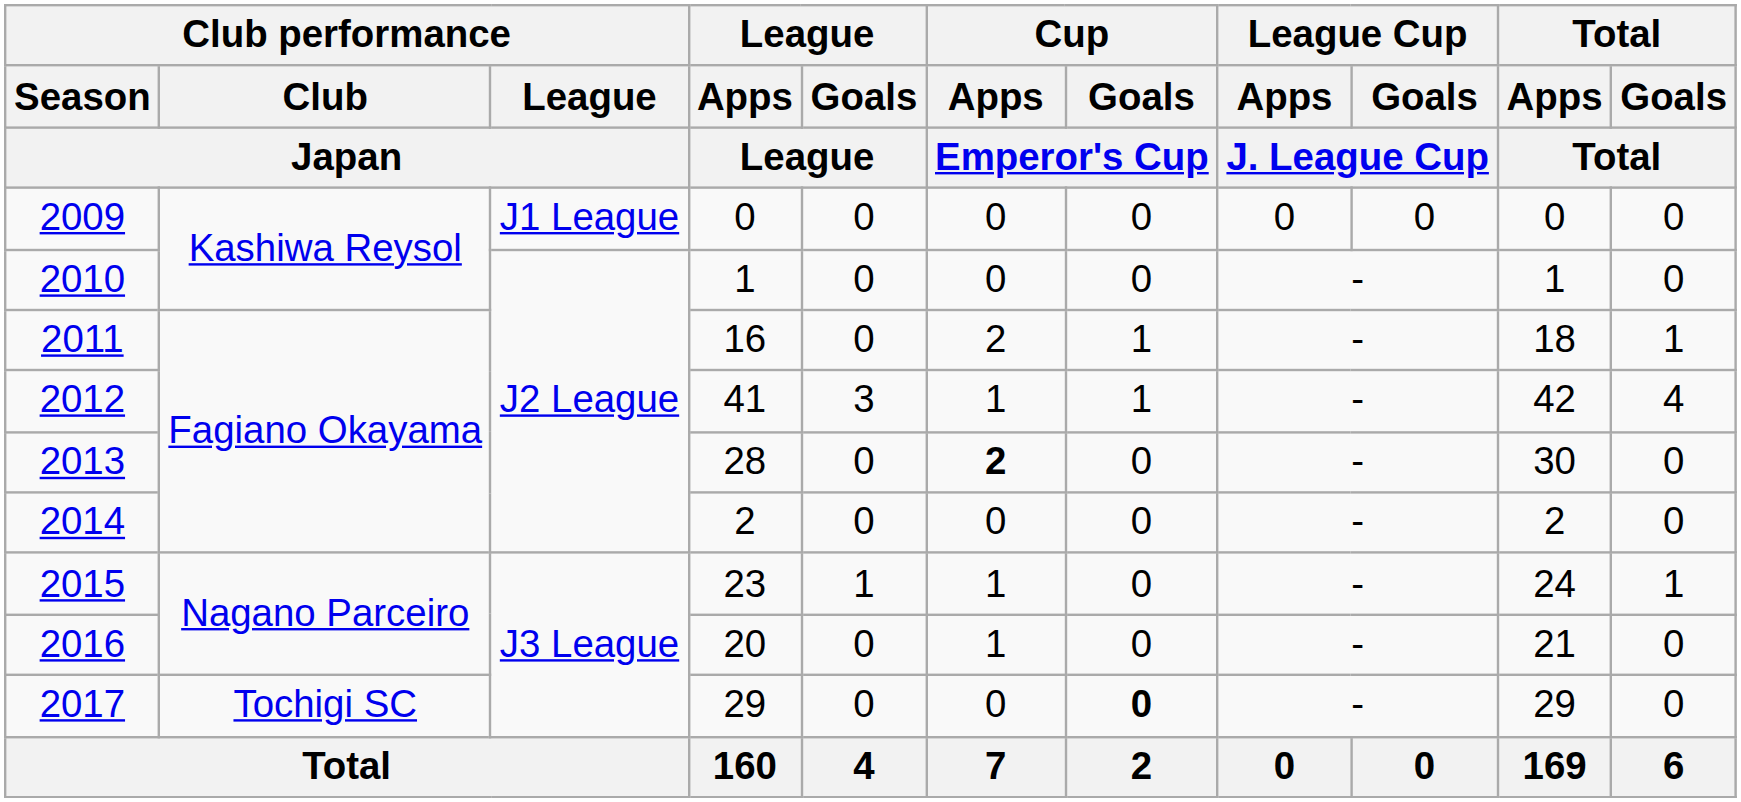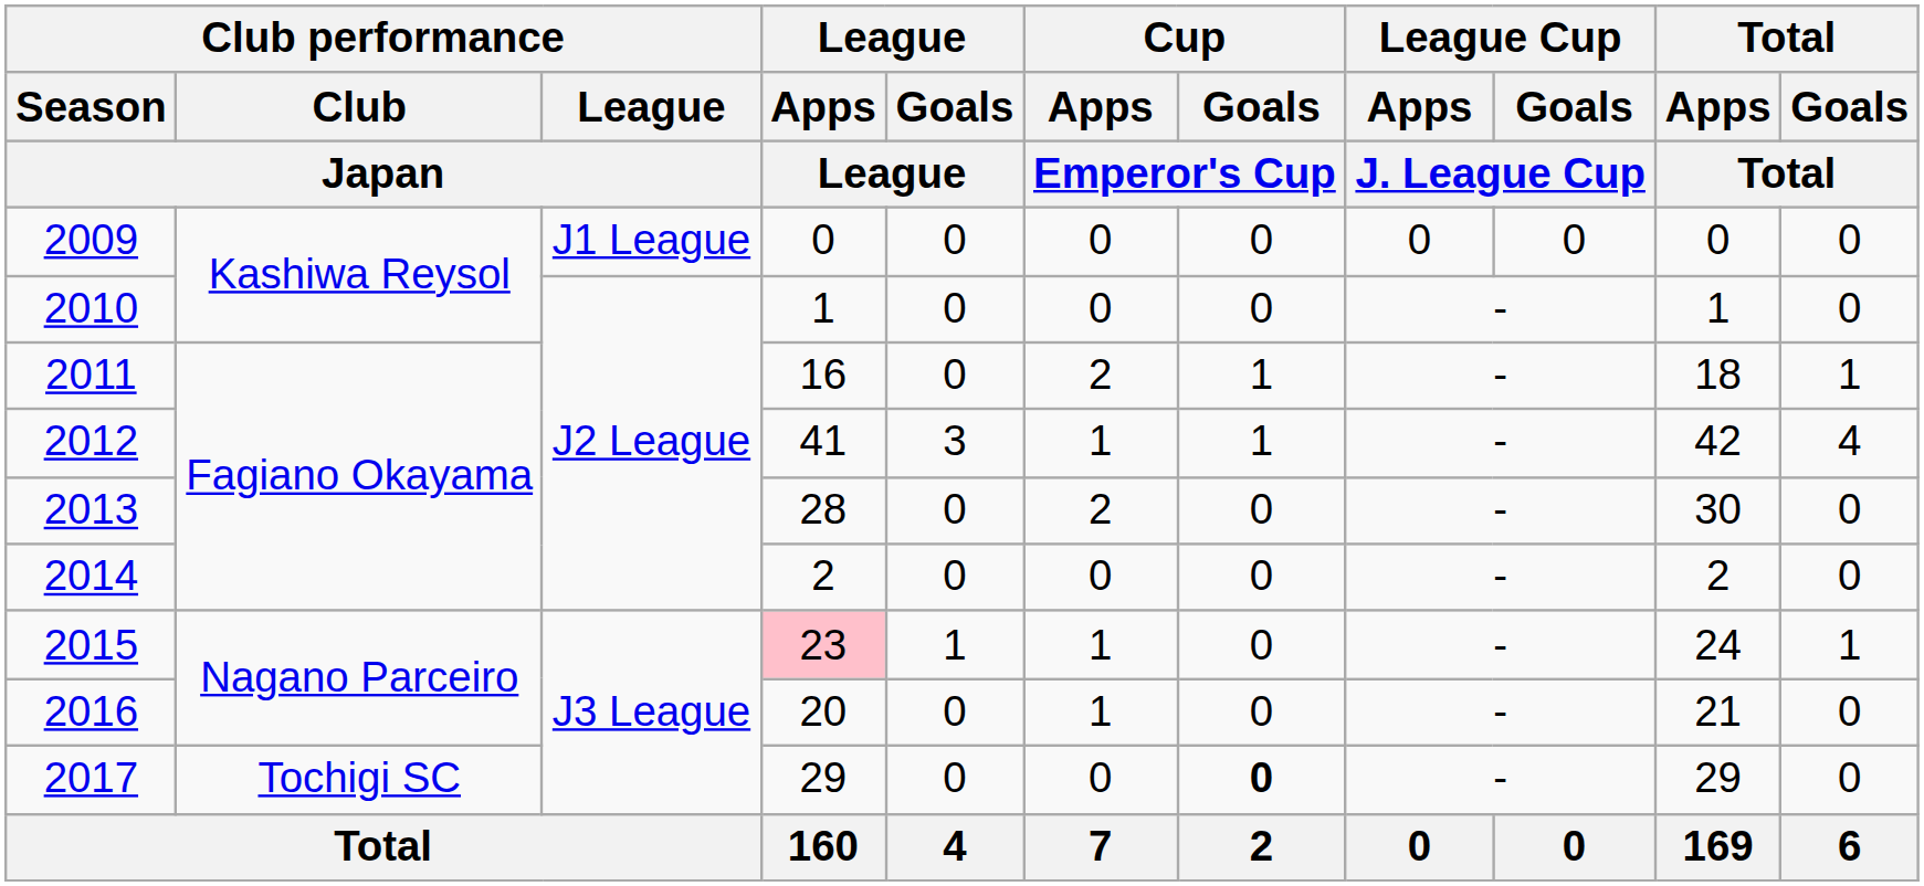2013 | Cup / Apps / Emperor's Cup: bold -> normal
2015 | League / Apps / League: no background -> pink background
